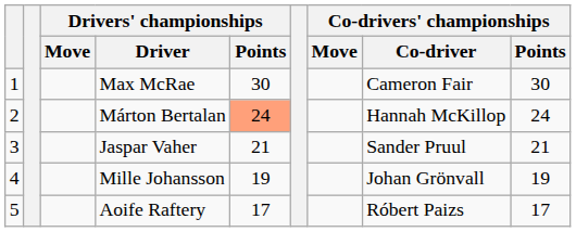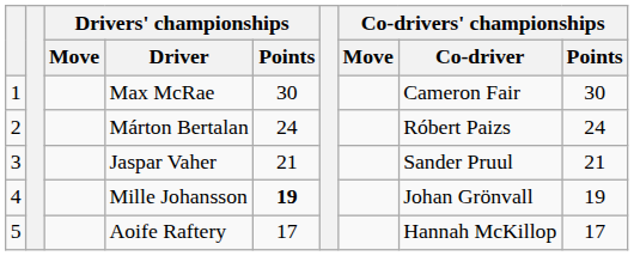Márton Bertalan | Drivers' championships / Points: lightsalmon background -> no background
Márton Bertalan | Co-drivers' championships / Co-driver: Hannah McKillop -> Róbert Paizs
Mille Johansson | Drivers' championships / Points: normal -> bold
Aoife Raftery | Co-drivers' championships / Co-driver: Róbert Paizs -> Hannah McKillop
